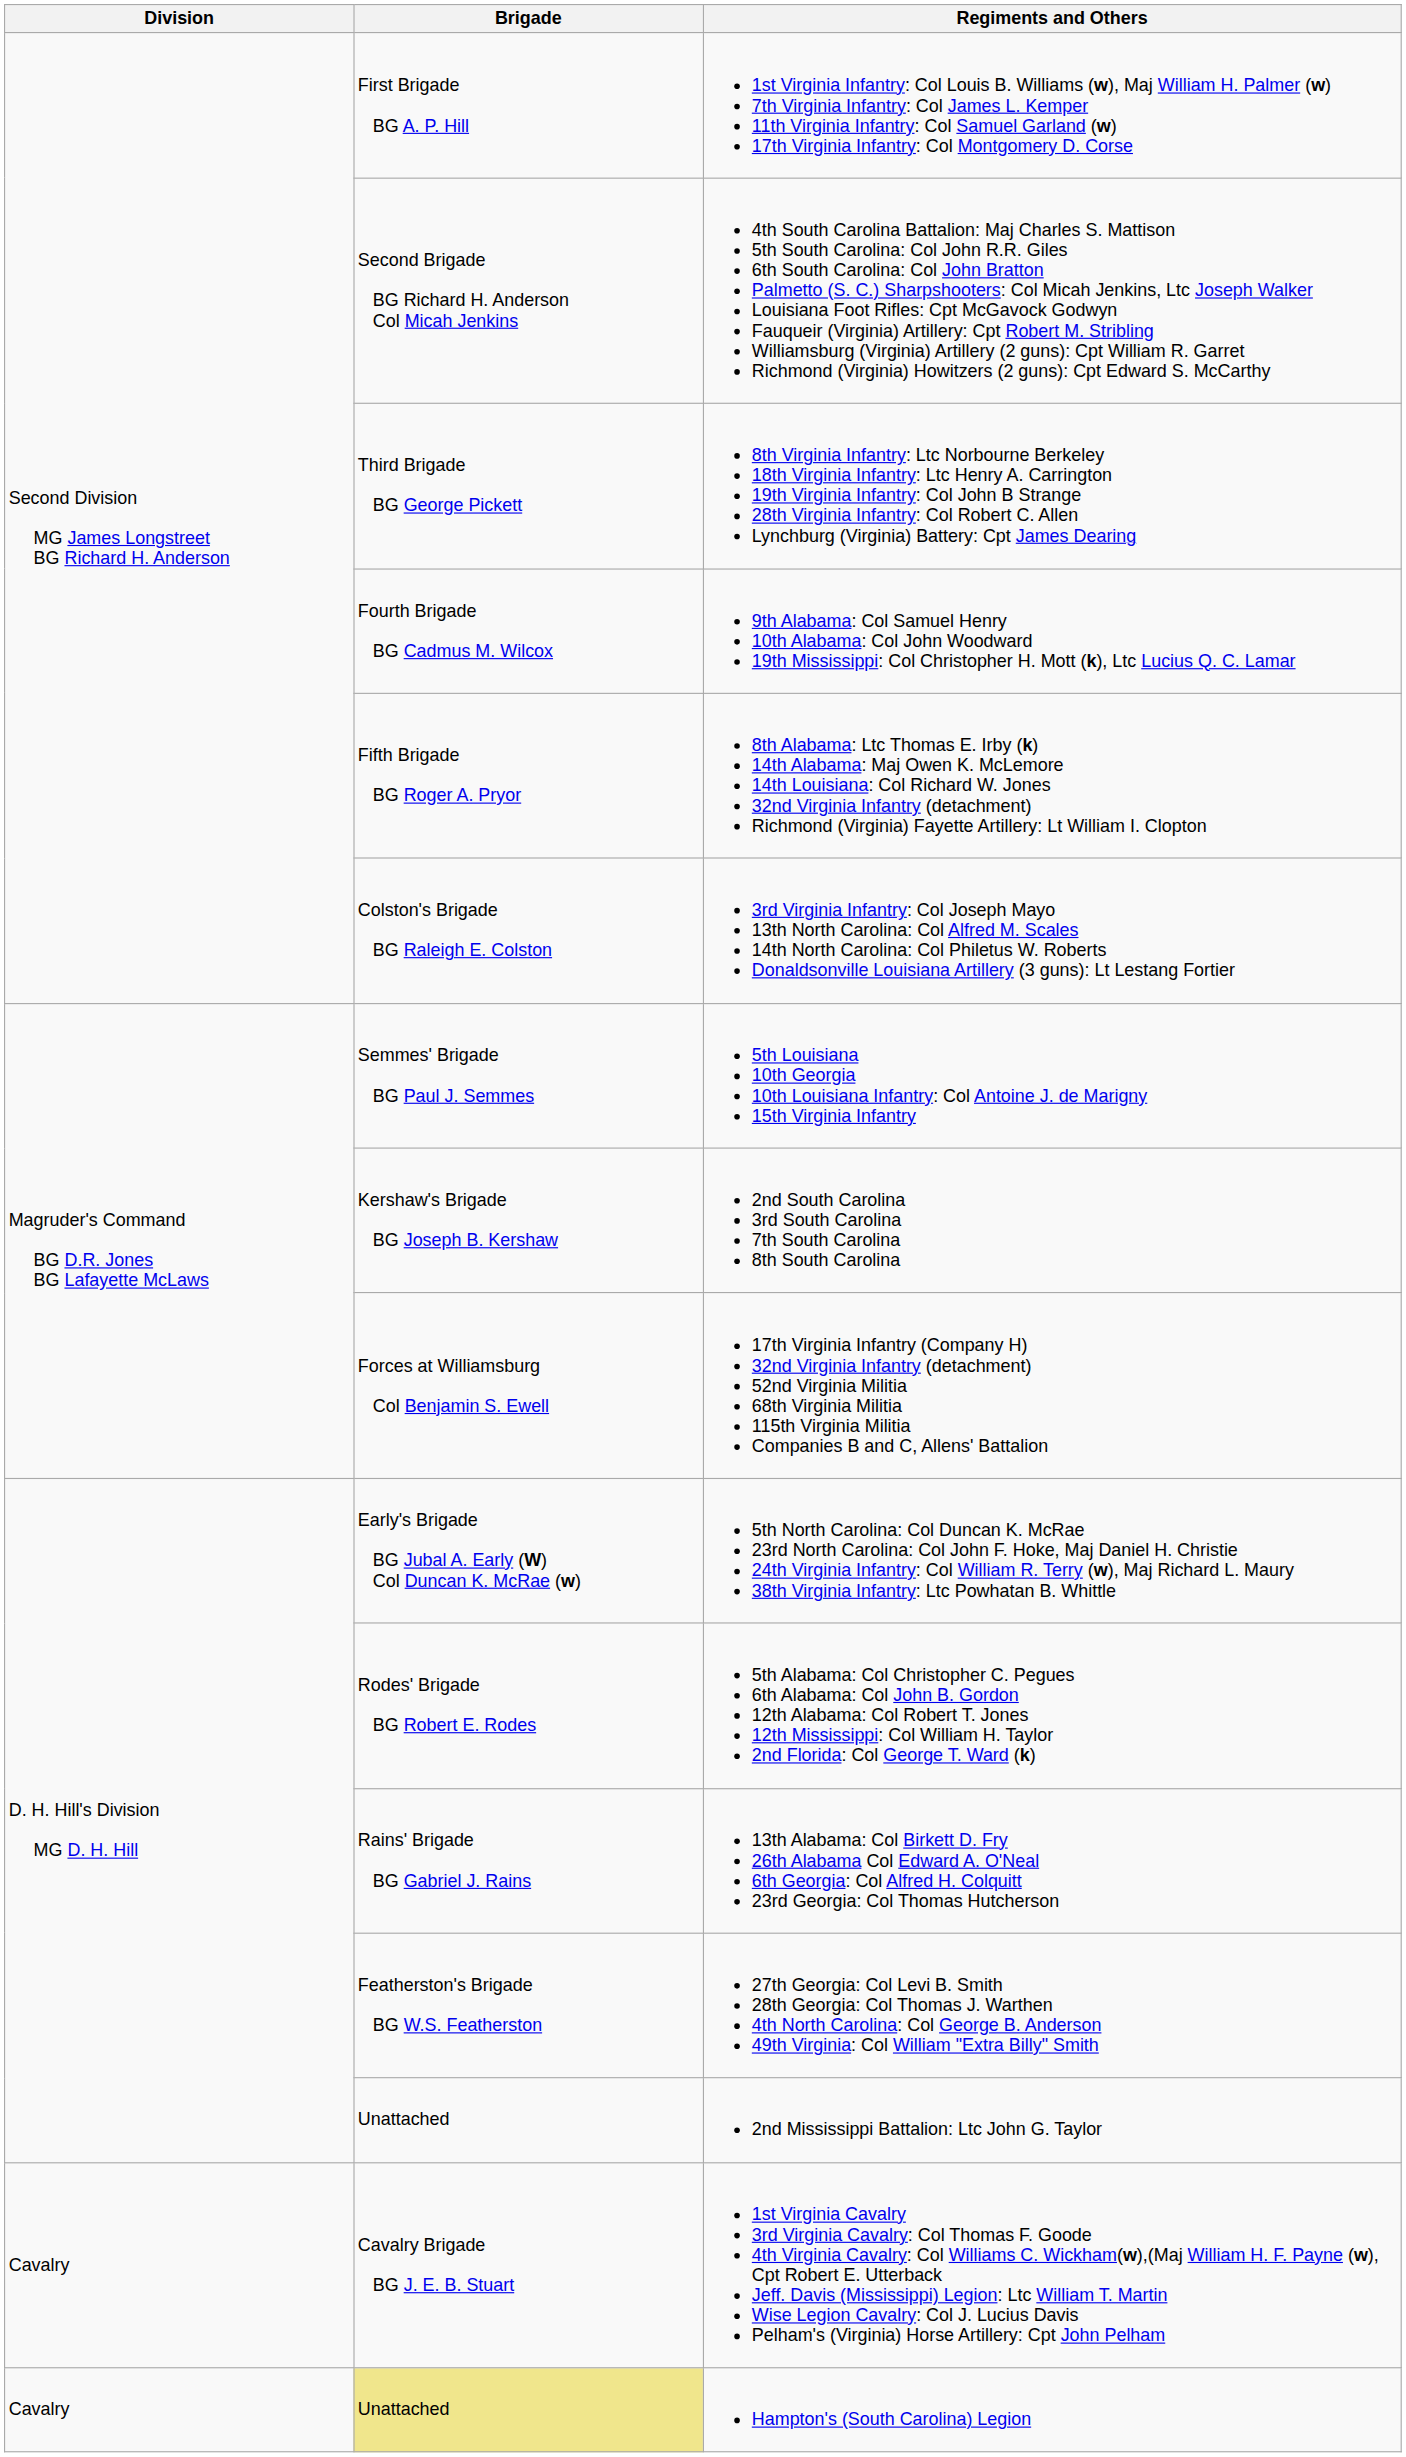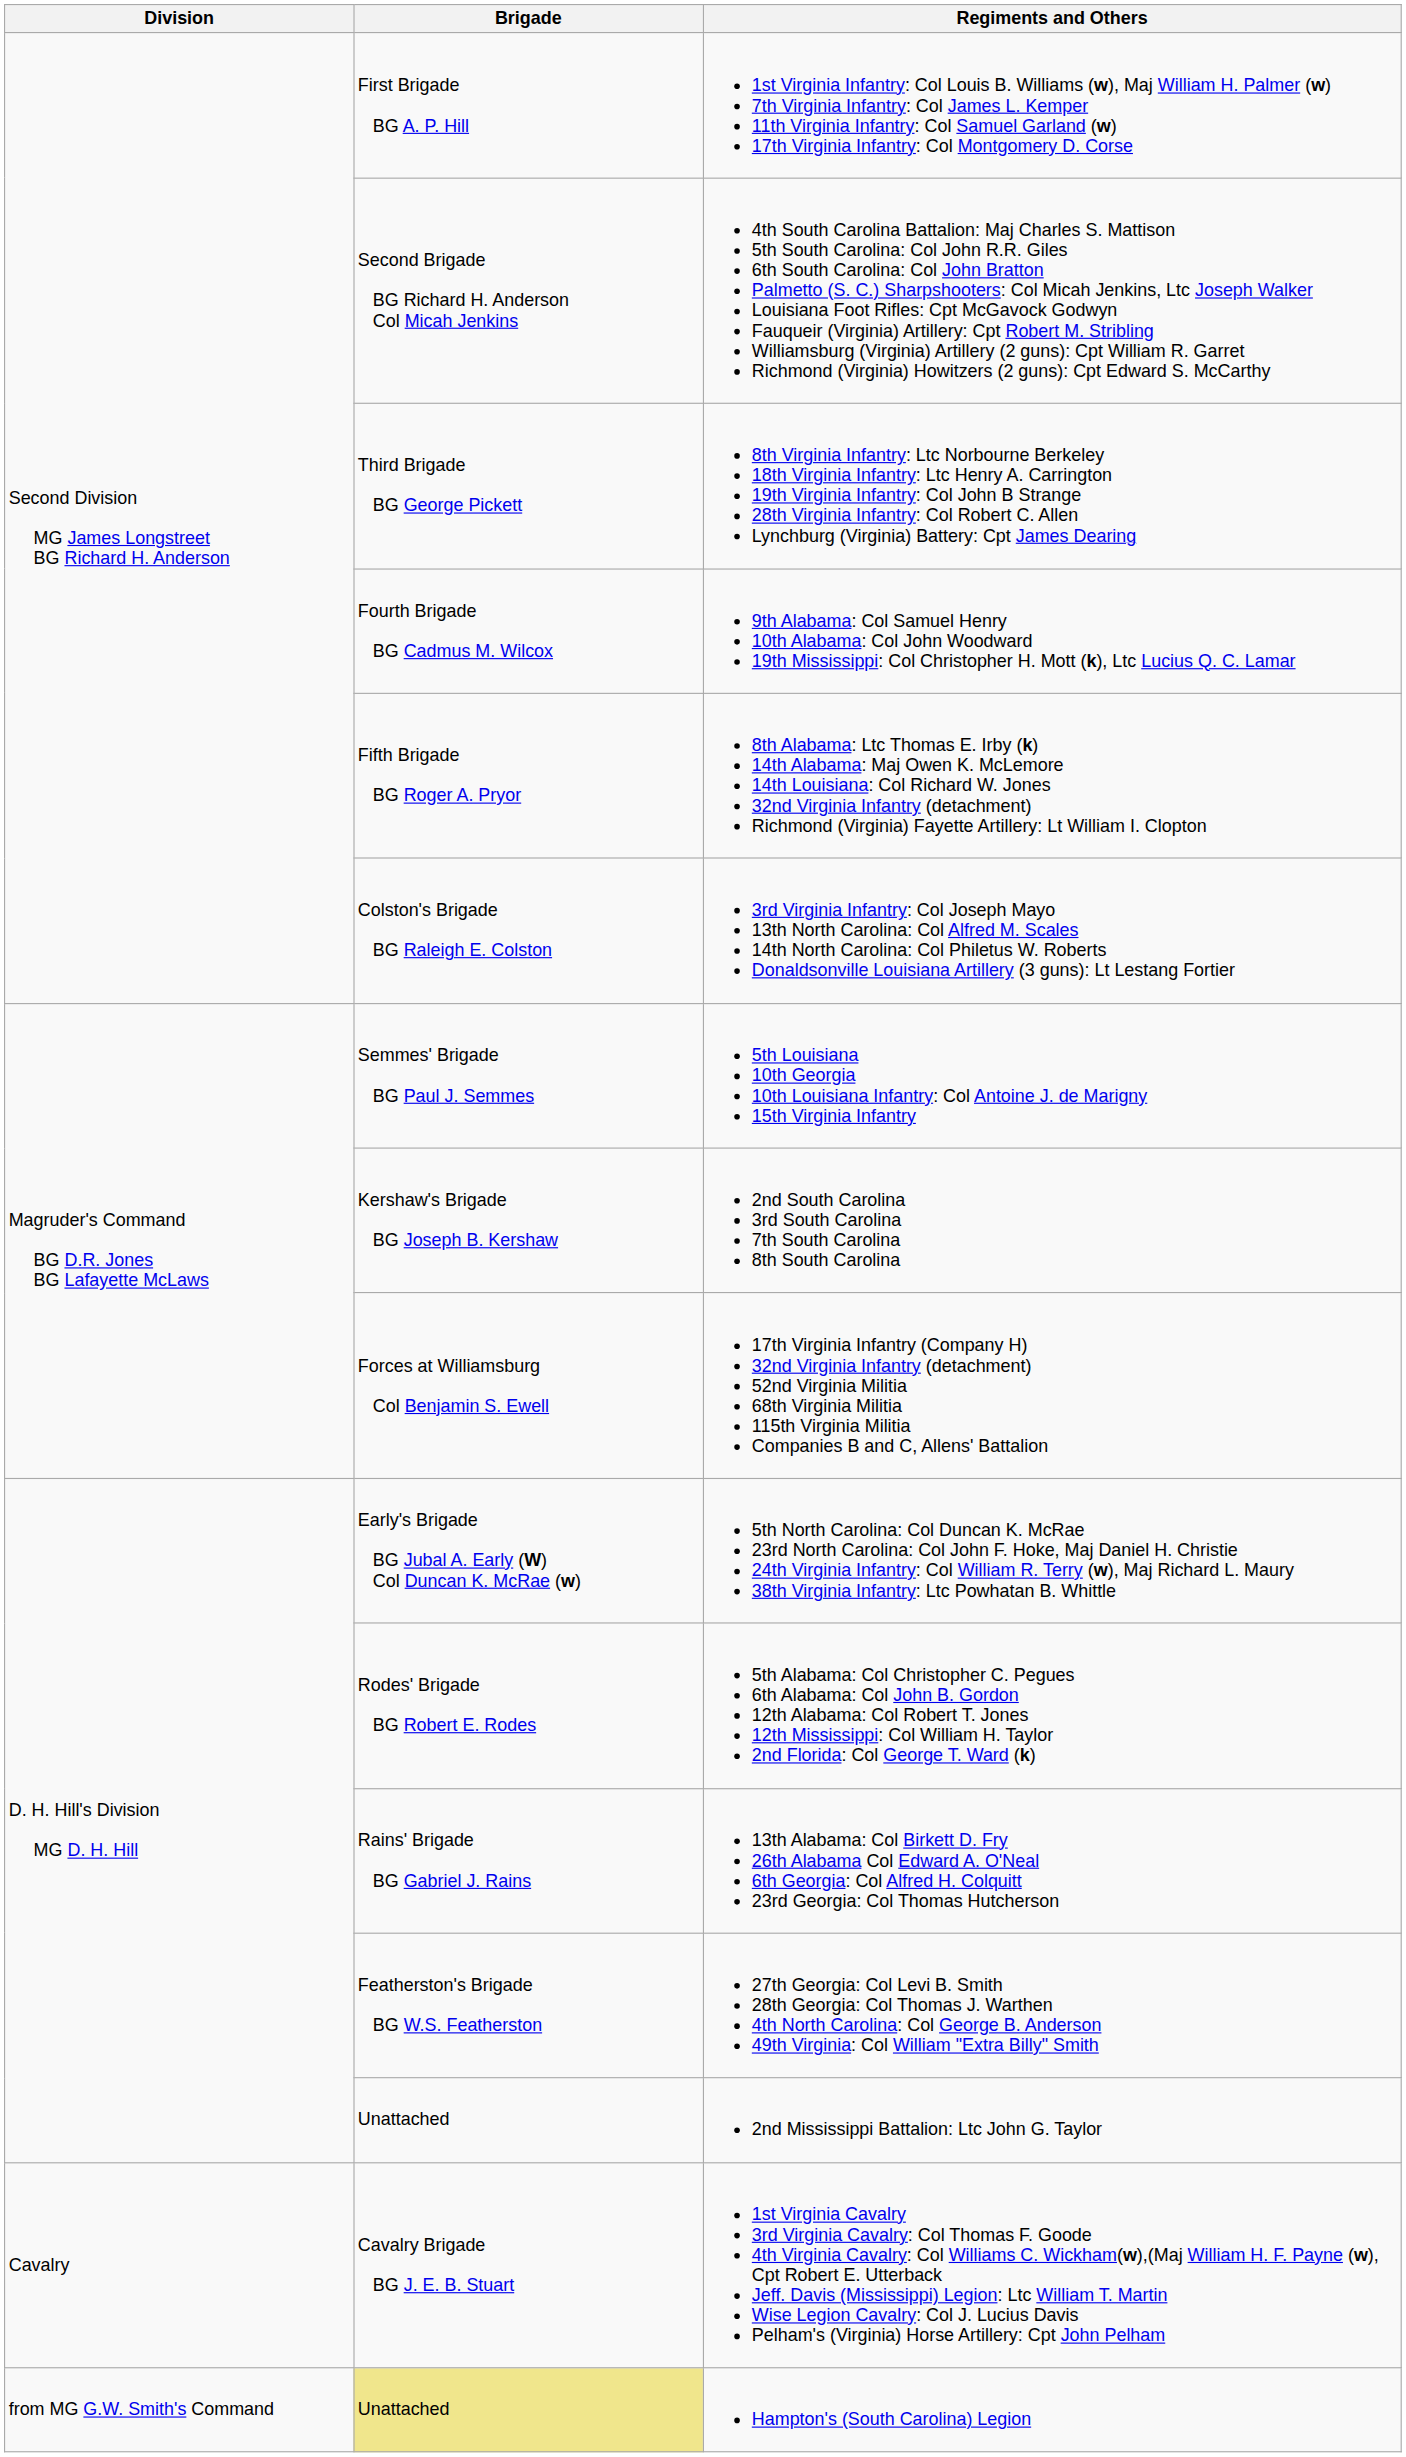Hampton's (South Carolina) Legion | Division: Cavalry -> from MG G.W. Smith's Command
